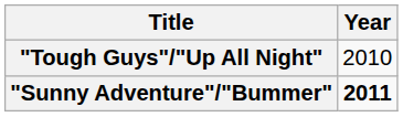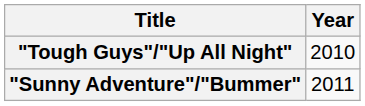"Sunny Adventure"/"Bummer" | Year: bold -> normal
